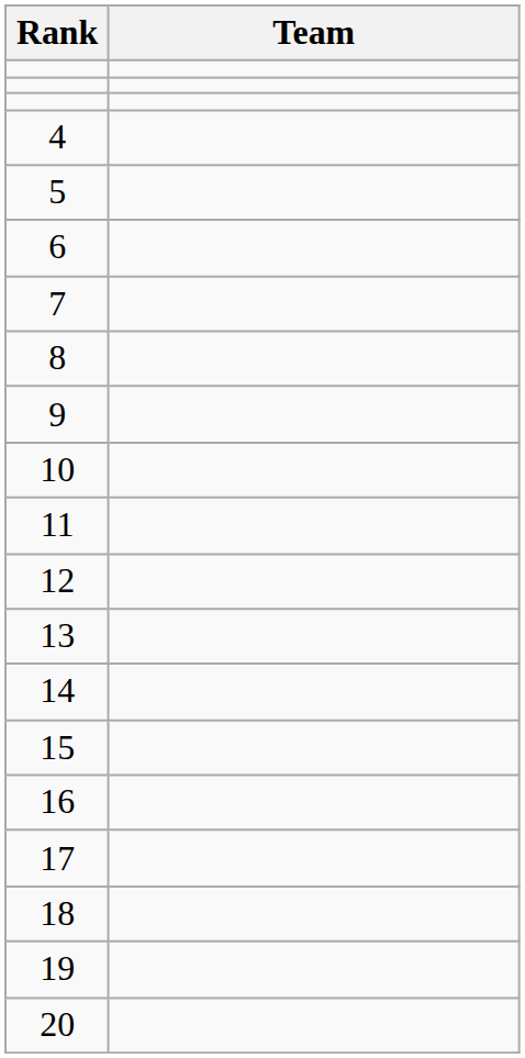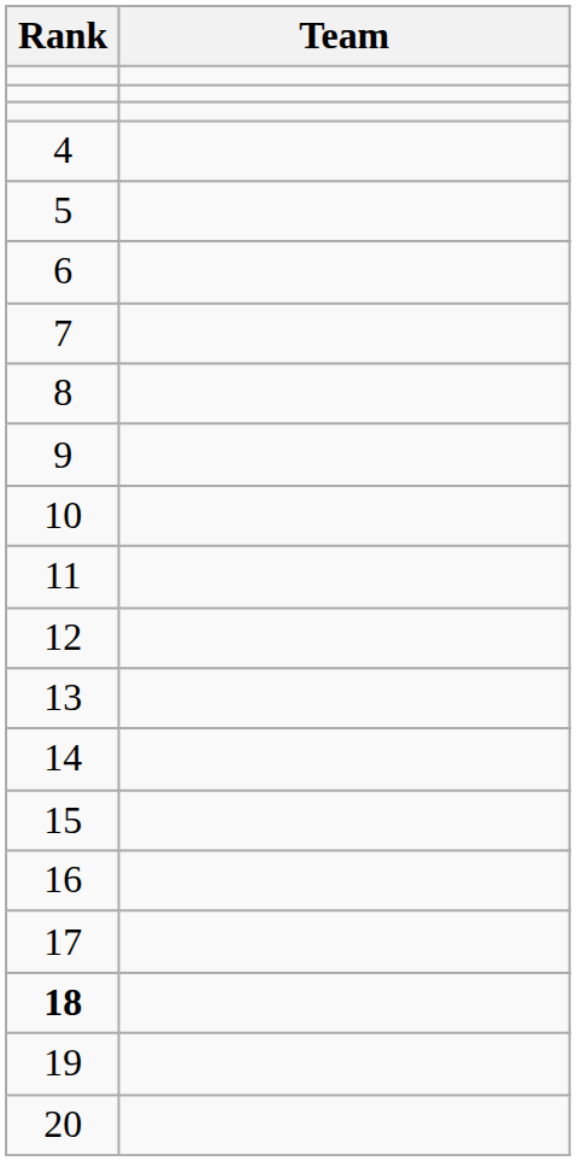row 19 | Rank: normal -> bold
